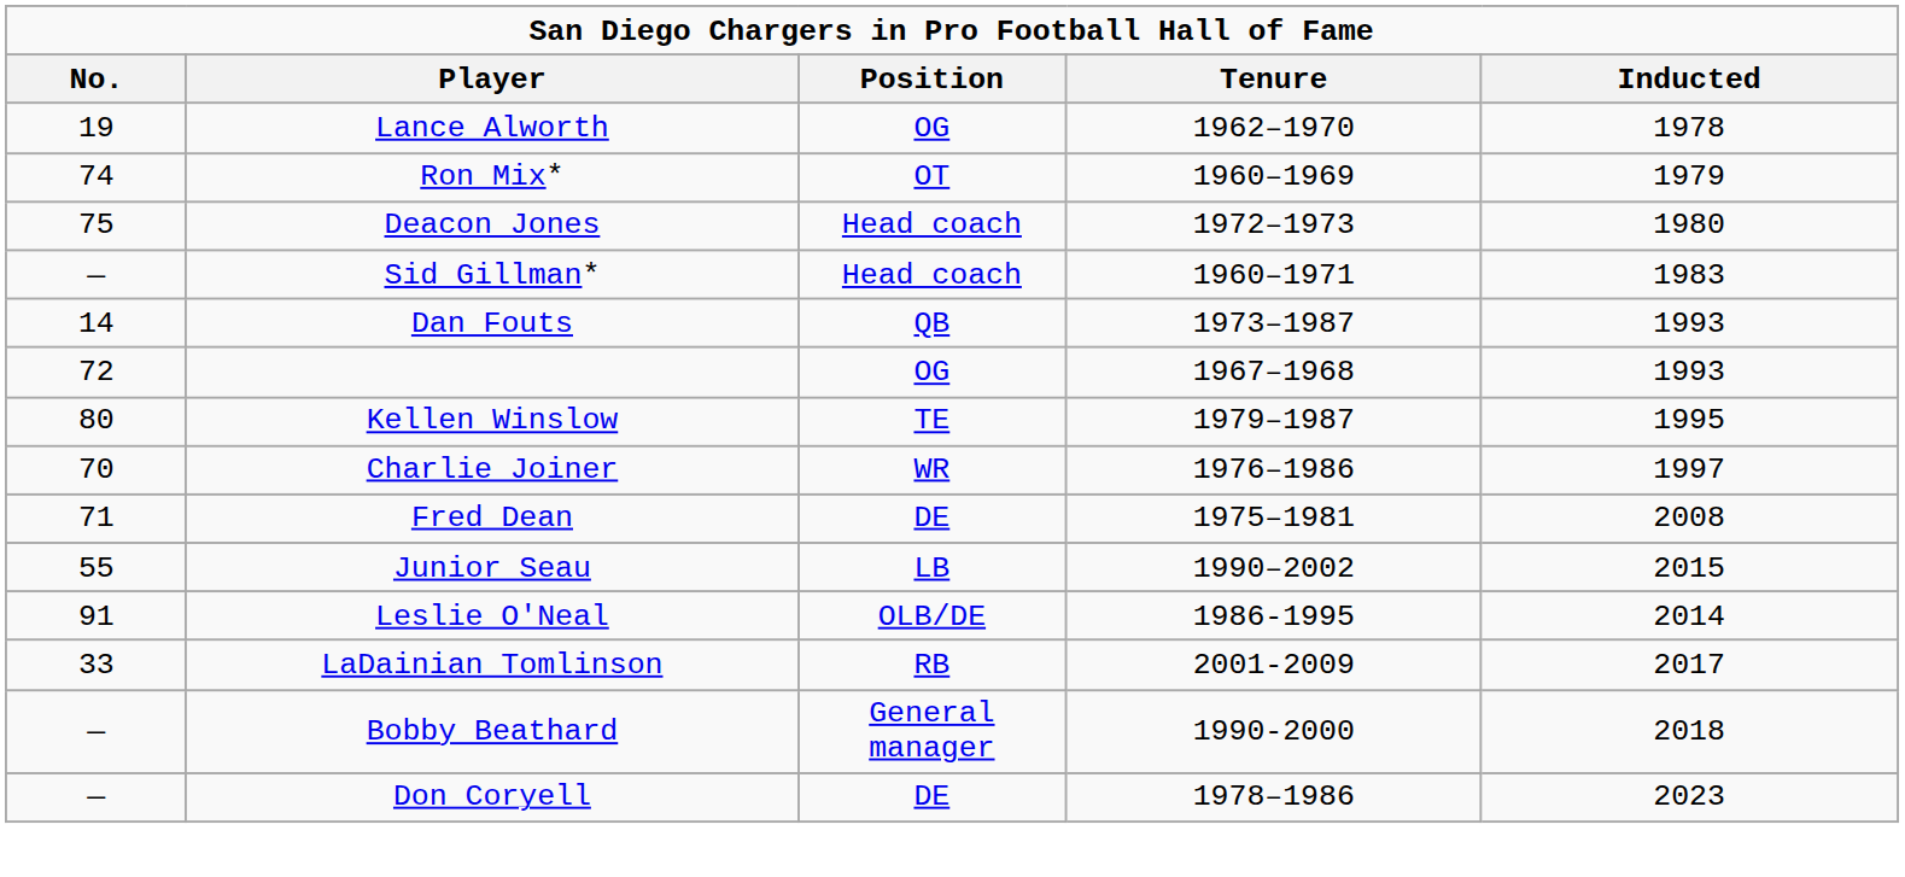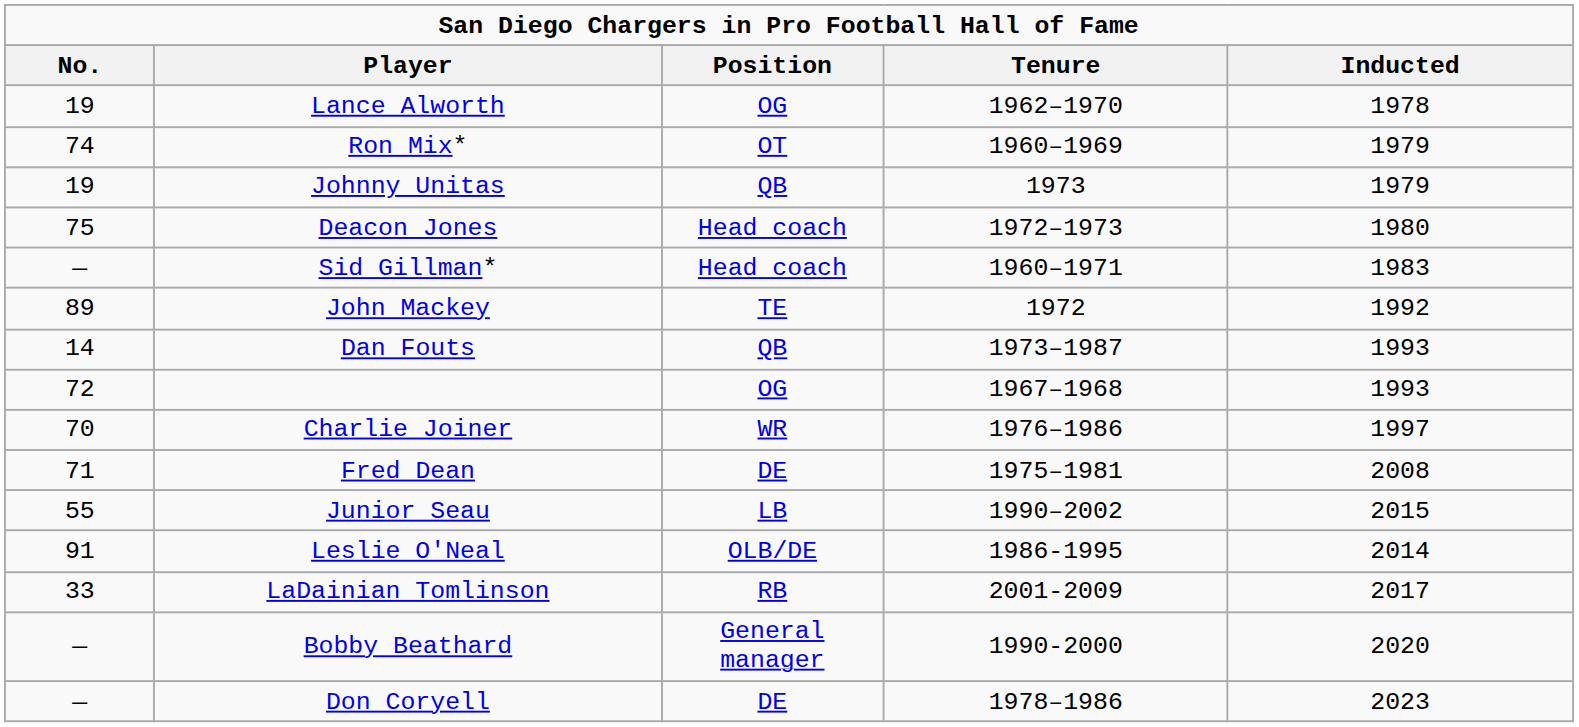+ row: 19 | Johnny Unitas | QB | 1973 | 1979
+ row: 89 | John Mackey | TE | 1972 | 1992
- row: 80 | Kellen Winslow | TE | 1979–1987 | 1995
Bobby Beathard | Inducted: 2018 -> 2020
